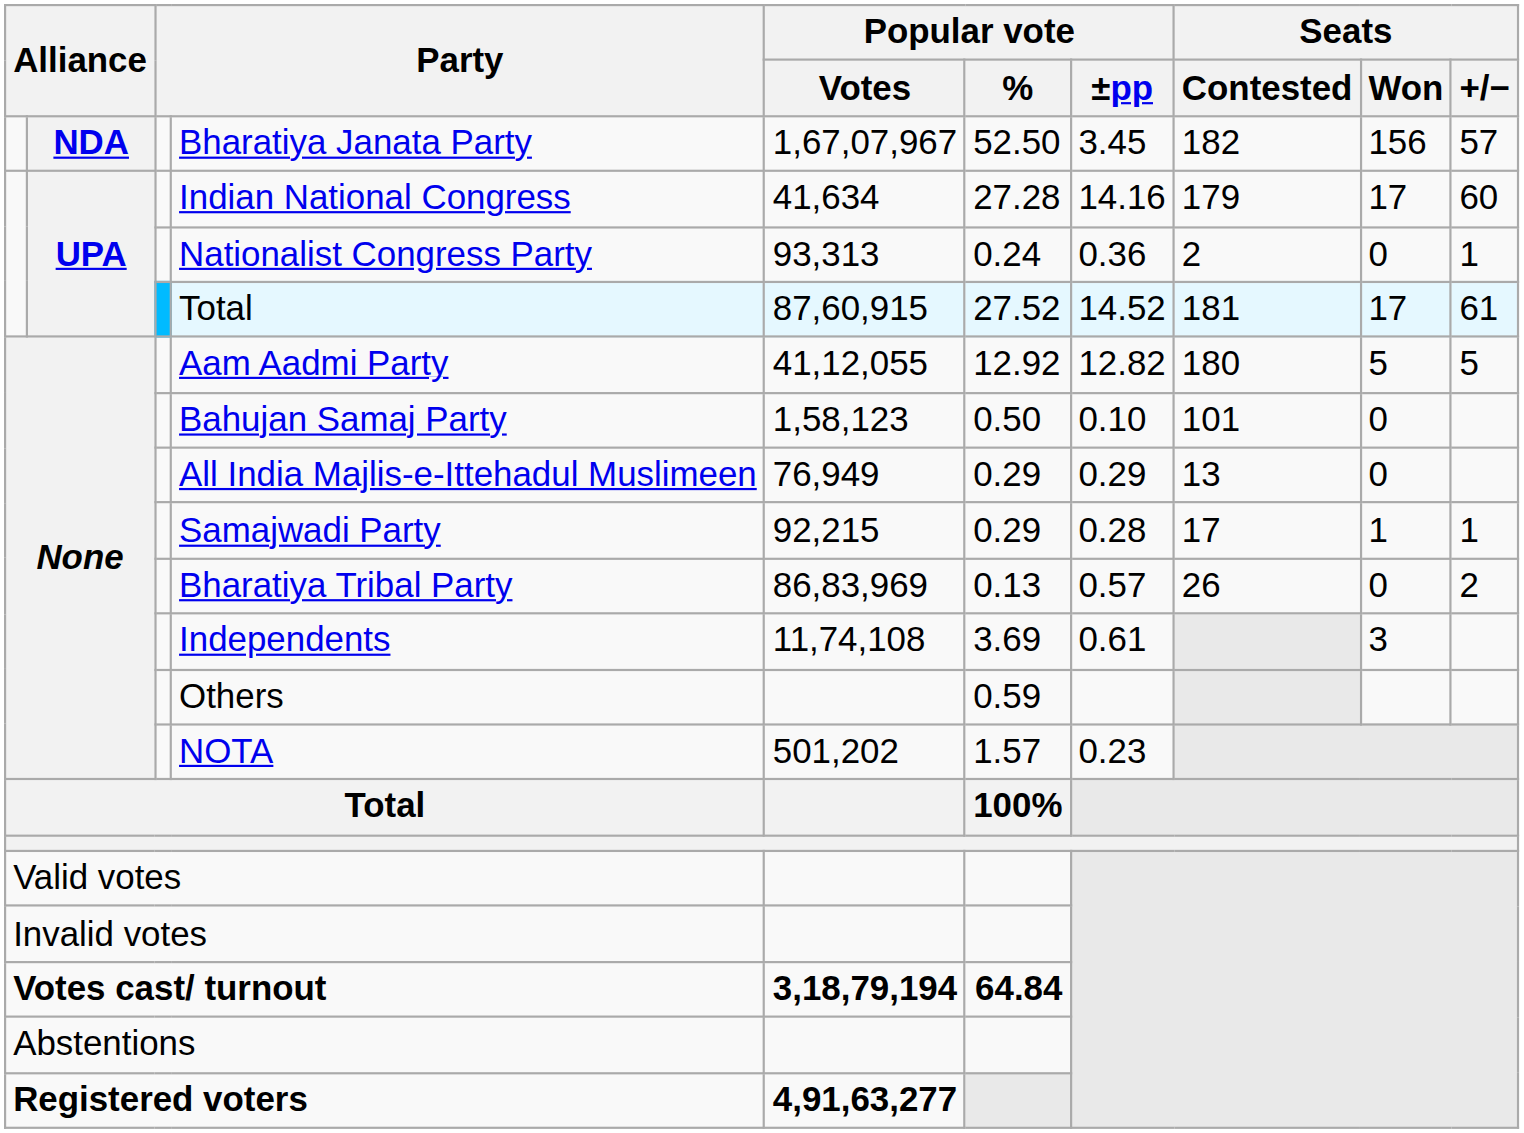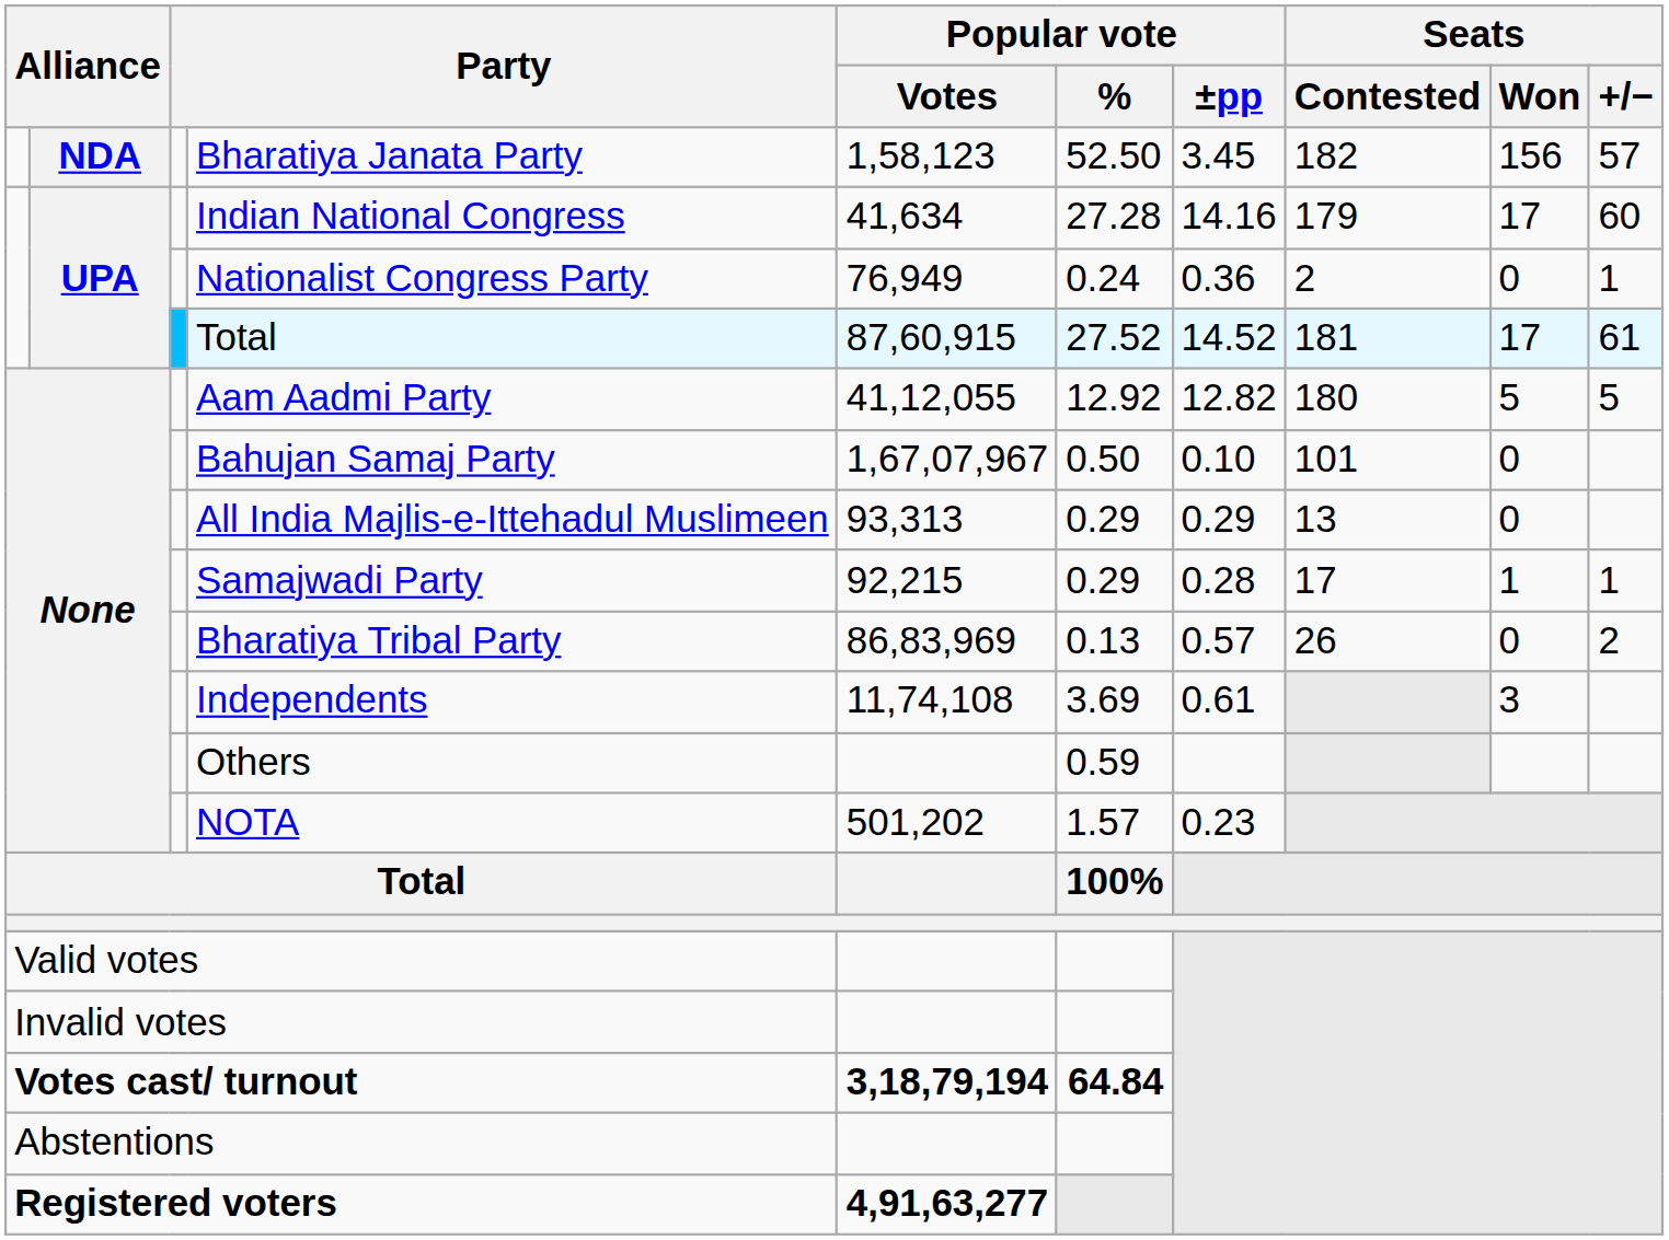Bharatiya Janata Party | Popular vote / Votes: 1,67,07,967 -> 1,58,123
Nationalist Congress Party | Popular vote / Votes: 93,313 -> 76,949
Bahujan Samaj Party | Popular vote / Votes: 1,58,123 -> 1,67,07,967
All India Majlis-e-Ittehadul Muslimeen | Popular vote / Votes: 76,949 -> 93,313
